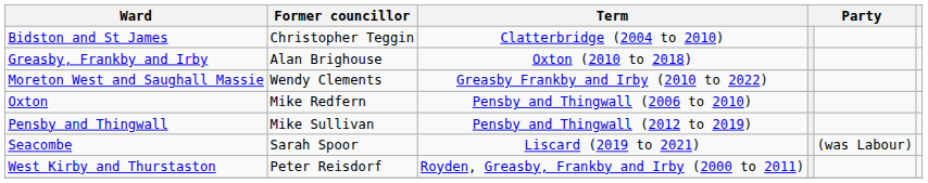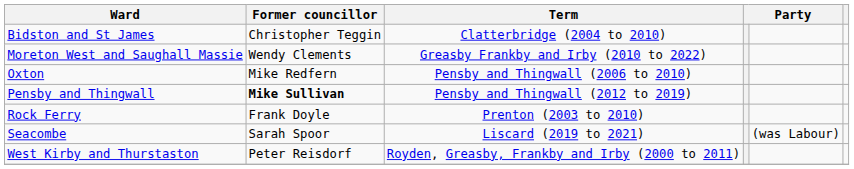- row: Greasby, Frankby and Irby | Alan Brighouse | Oxton (2010 to 2018)
Pensby and Thingwall | Former councillor: normal -> bold
+ row: Rock Ferry | Frank Doyle | Prenton (2003 to 2010)
